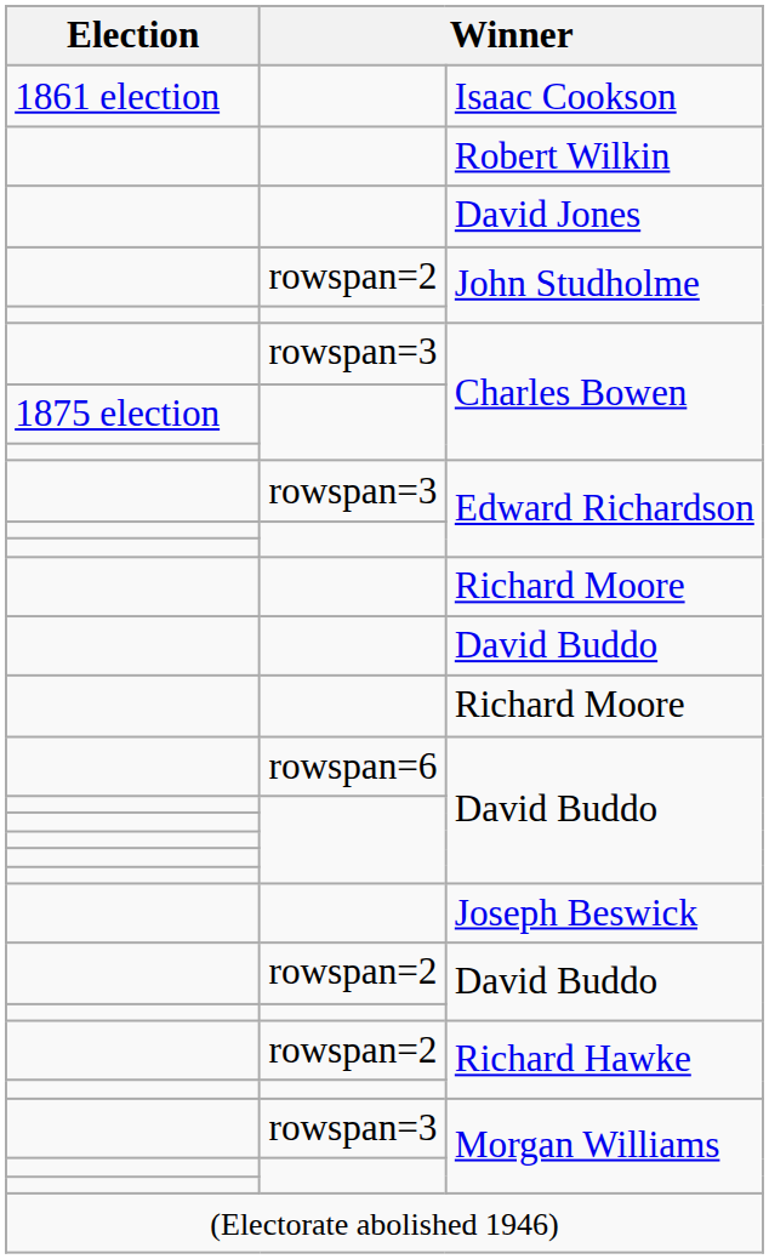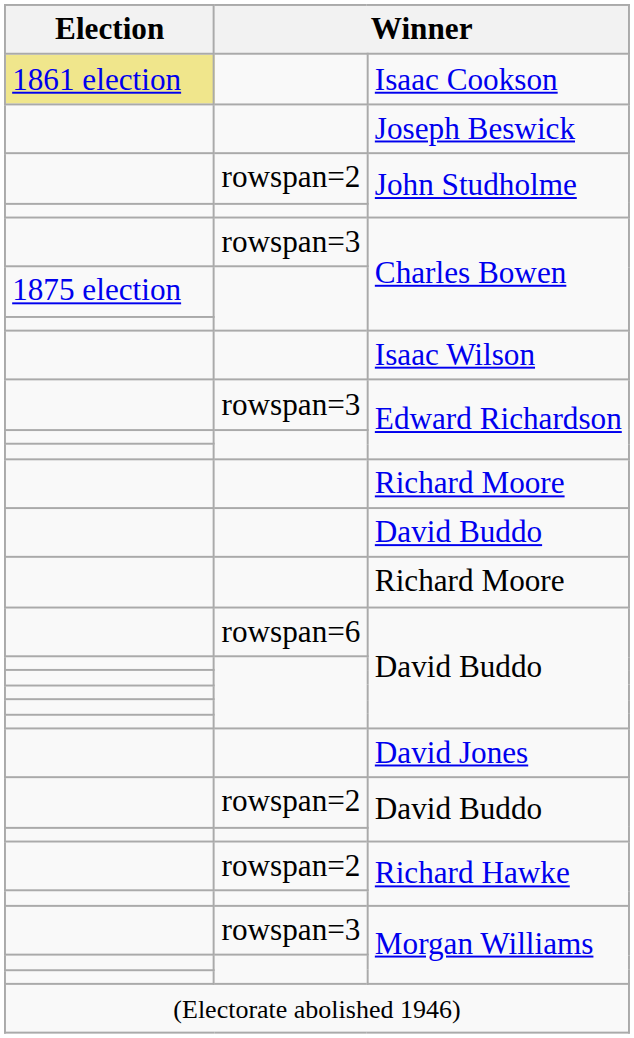Isaac Cookson | Election: no background -> khaki background
- row: Robert Wilkin
rows swapped: Joseph Beswick <-> David Jones
+ row: Isaac Wilson
